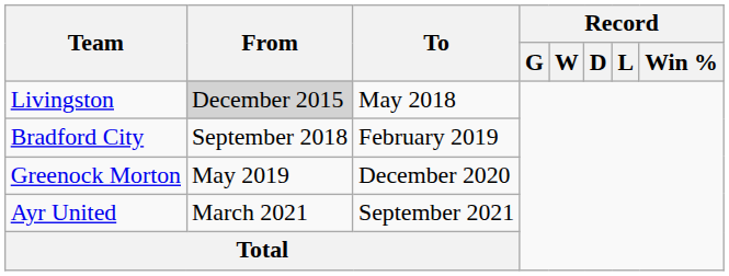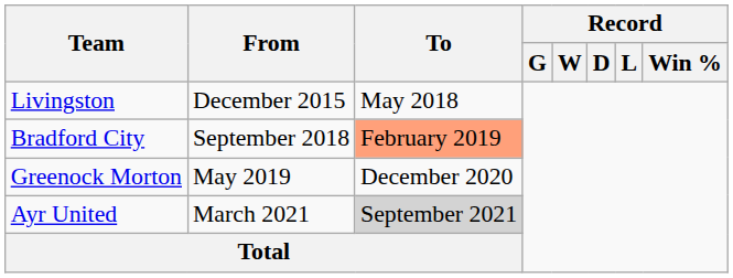Livingston | From: lightgrey background -> no background
Bradford City | To: no background -> lightsalmon background
Ayr United | To: no background -> lightgrey background
